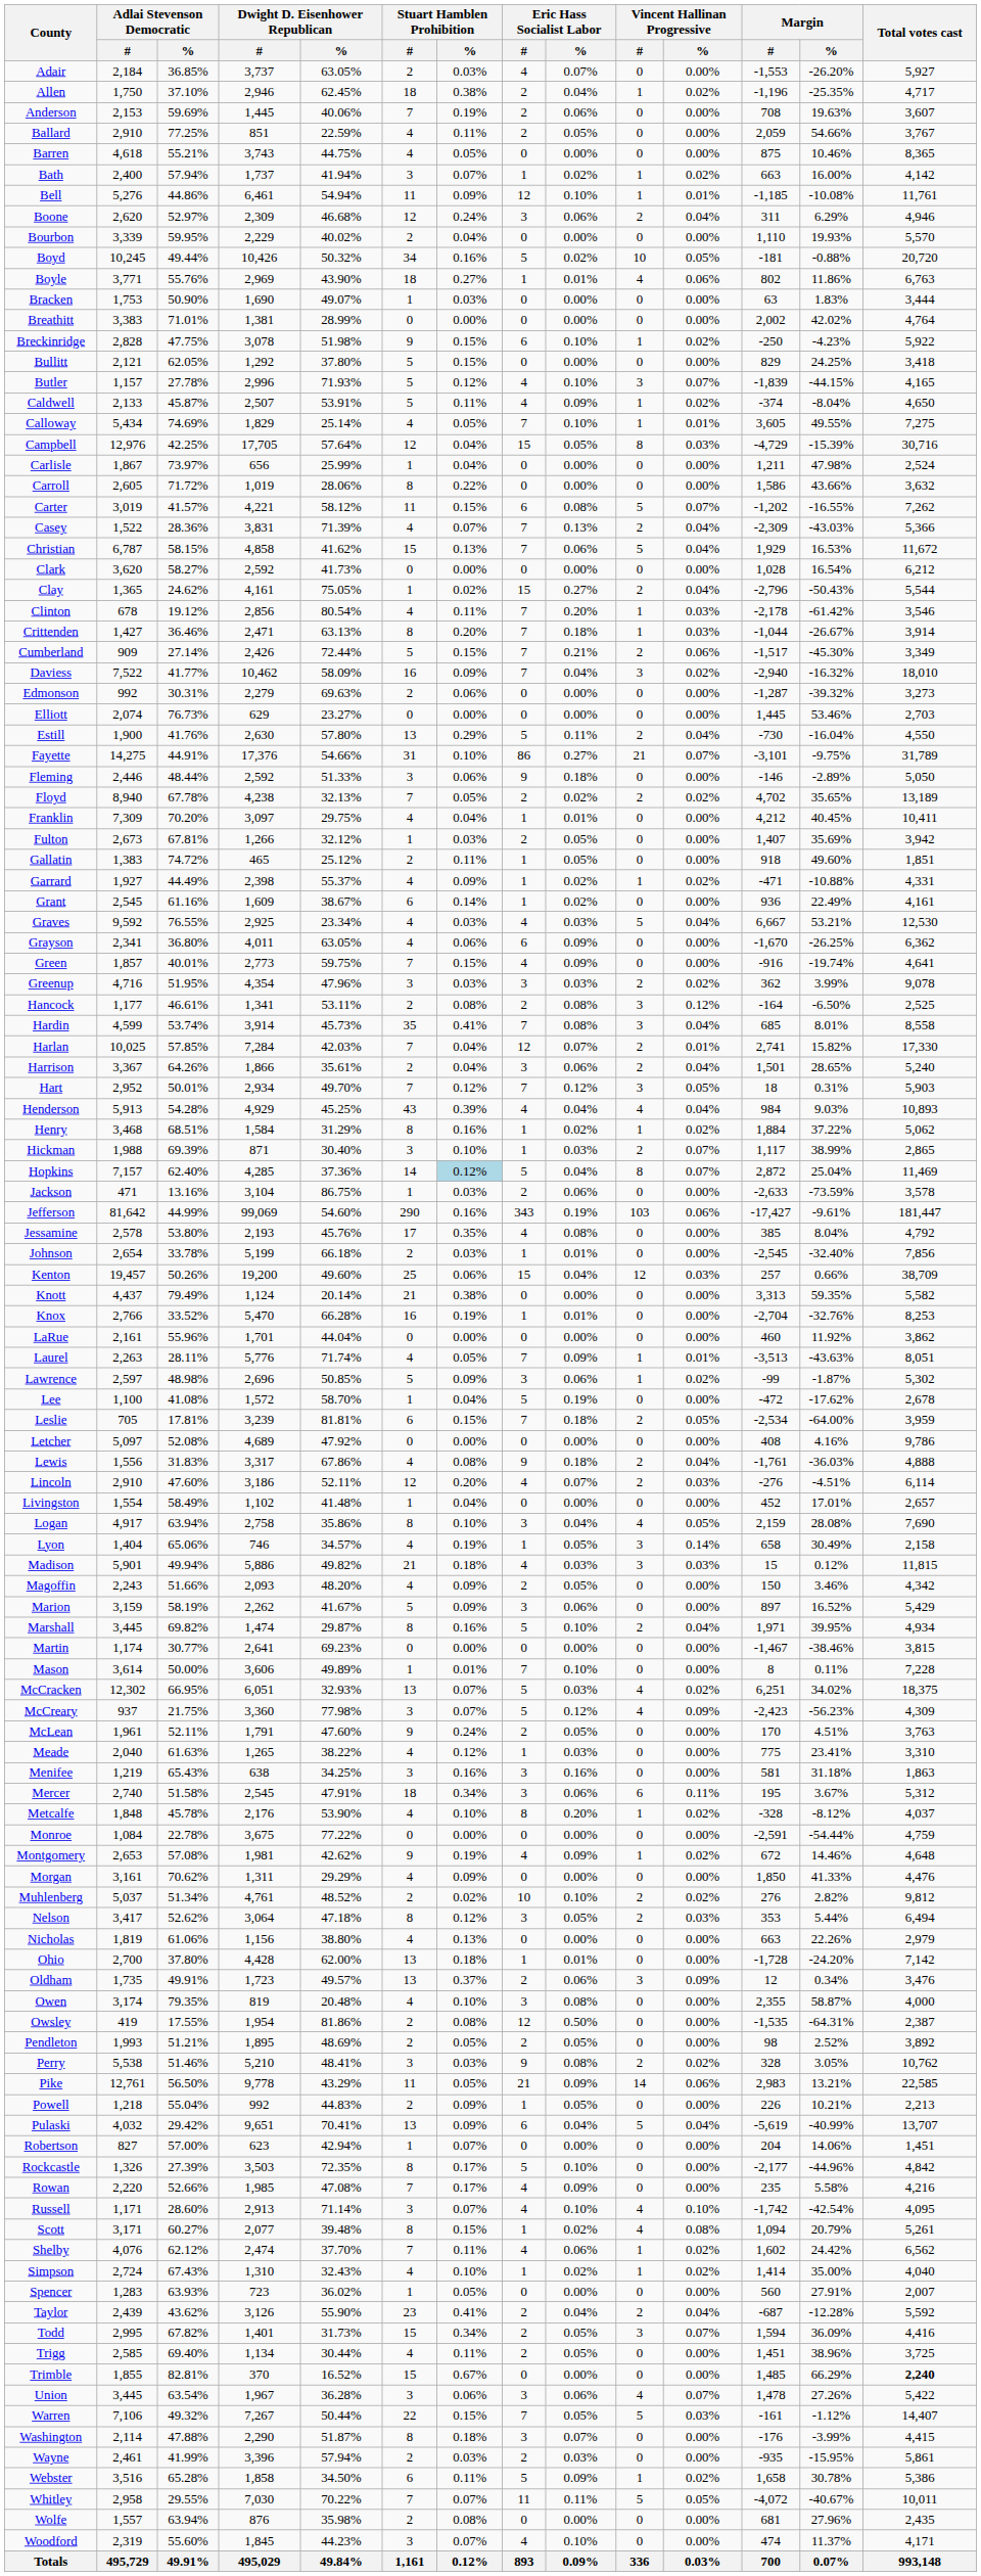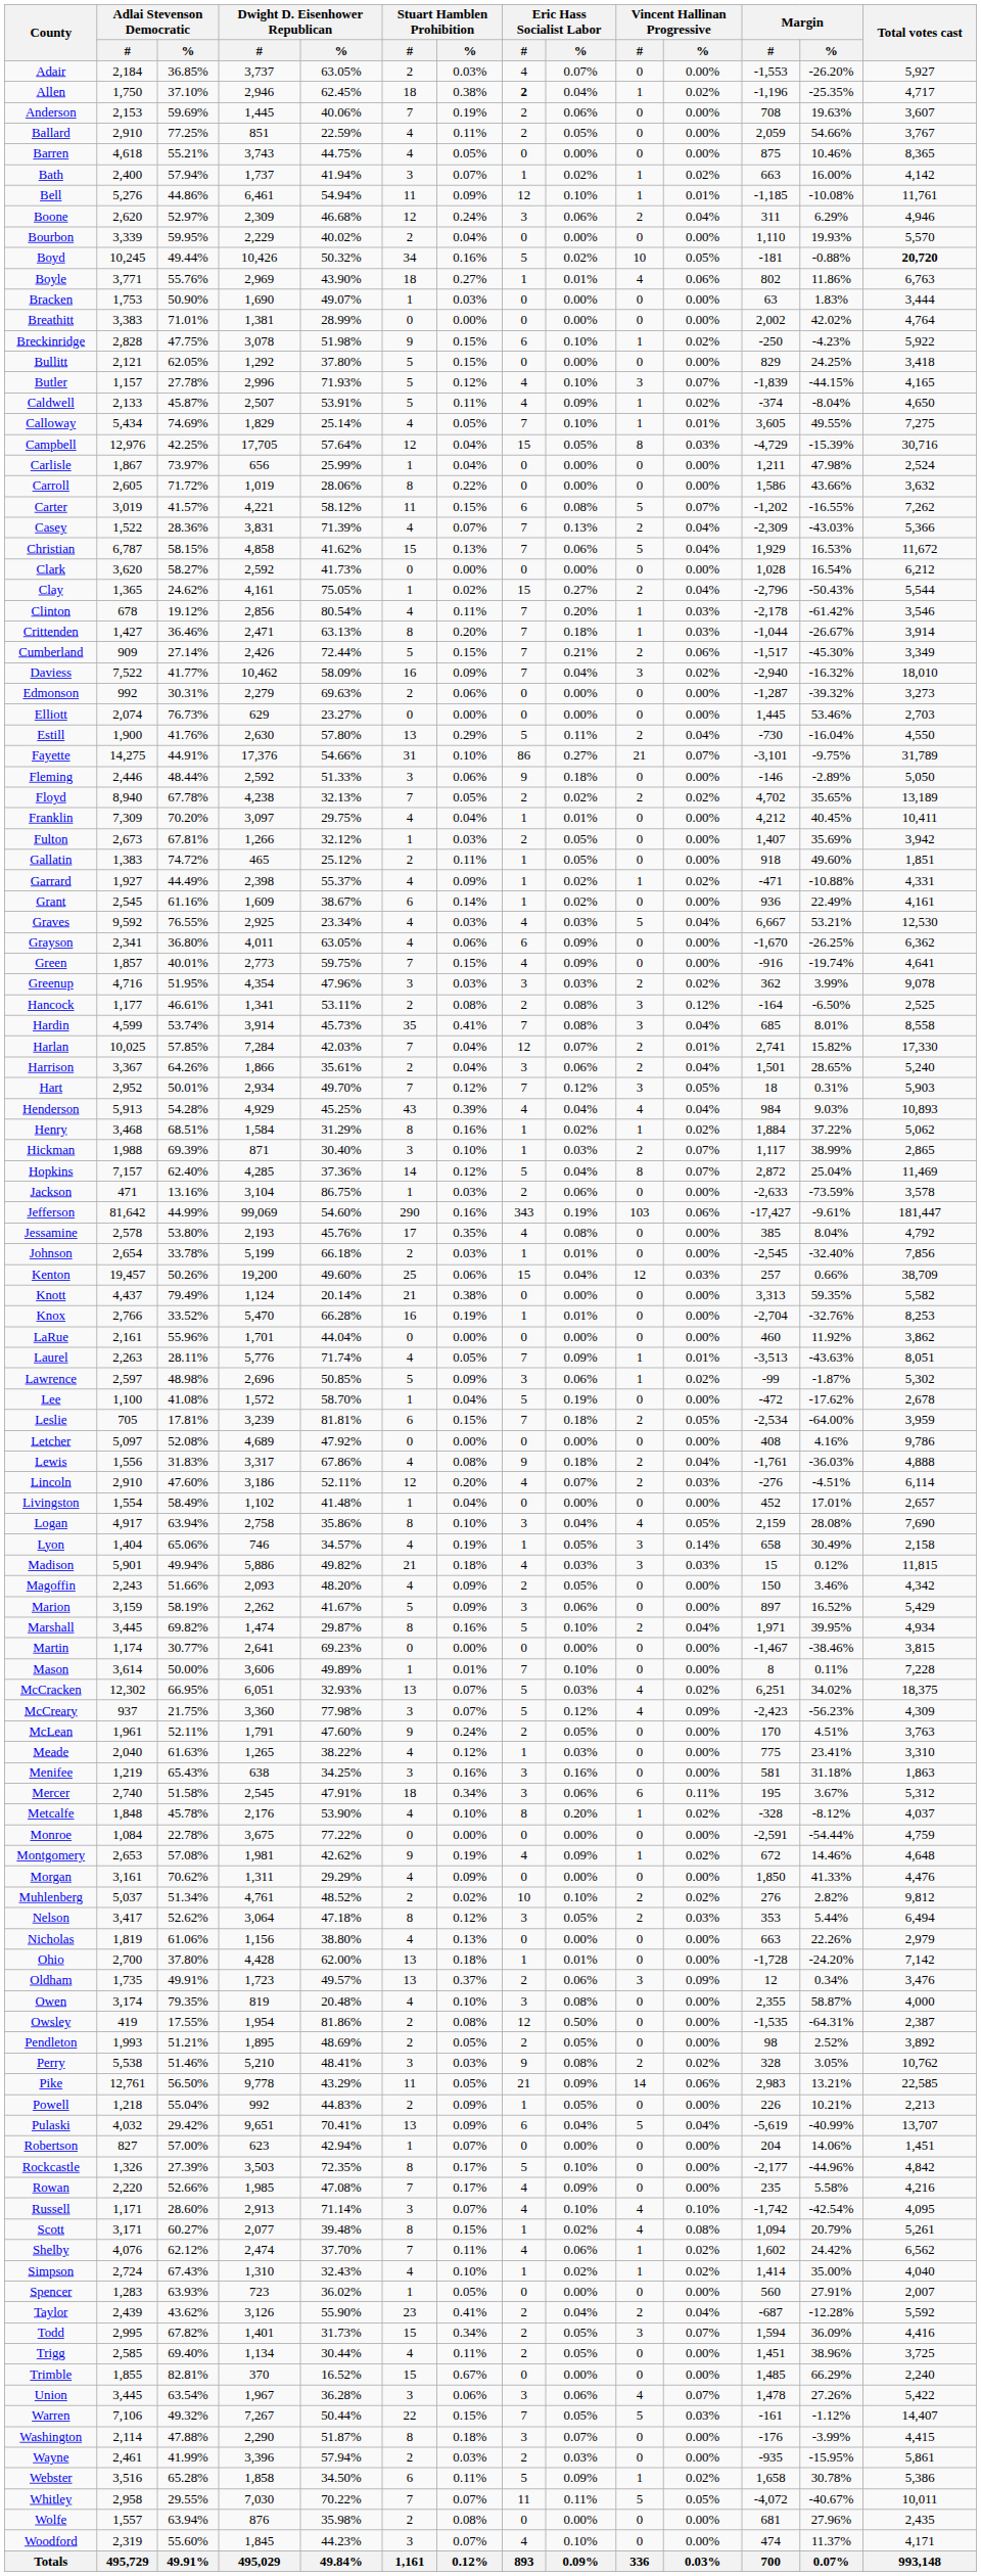Allen | Eric Hass Socialist Labor / #: normal -> bold
Boyd | Total votes cast: normal -> bold
Hopkins | Stuart Hamblen Prohibition / %: lightblue background -> no background
Trimble | Total votes cast: bold -> normal
